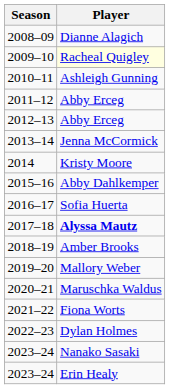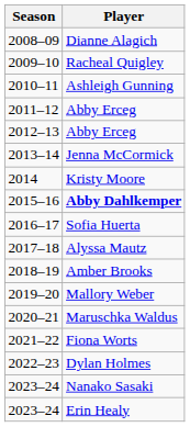row 3 | Player: lightyellow background -> no background
row 9 | Player: normal -> bold
row 11 | Player: bold -> normal
